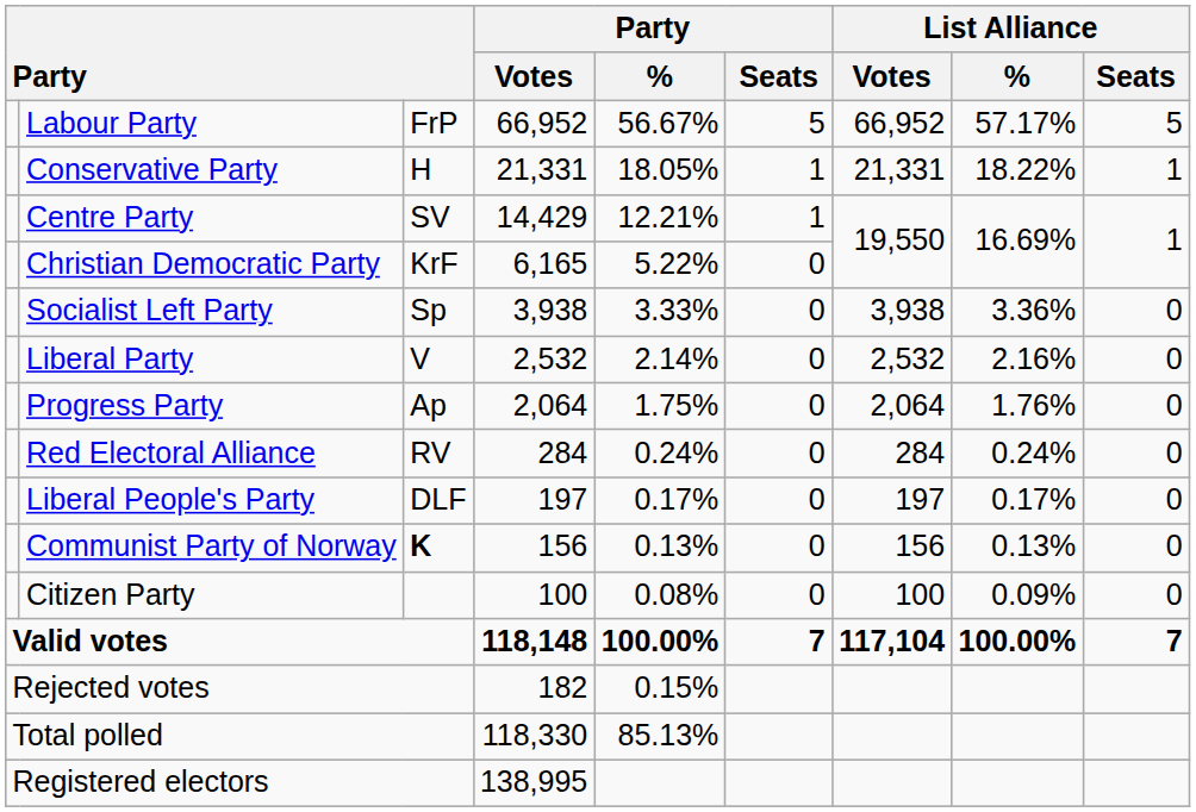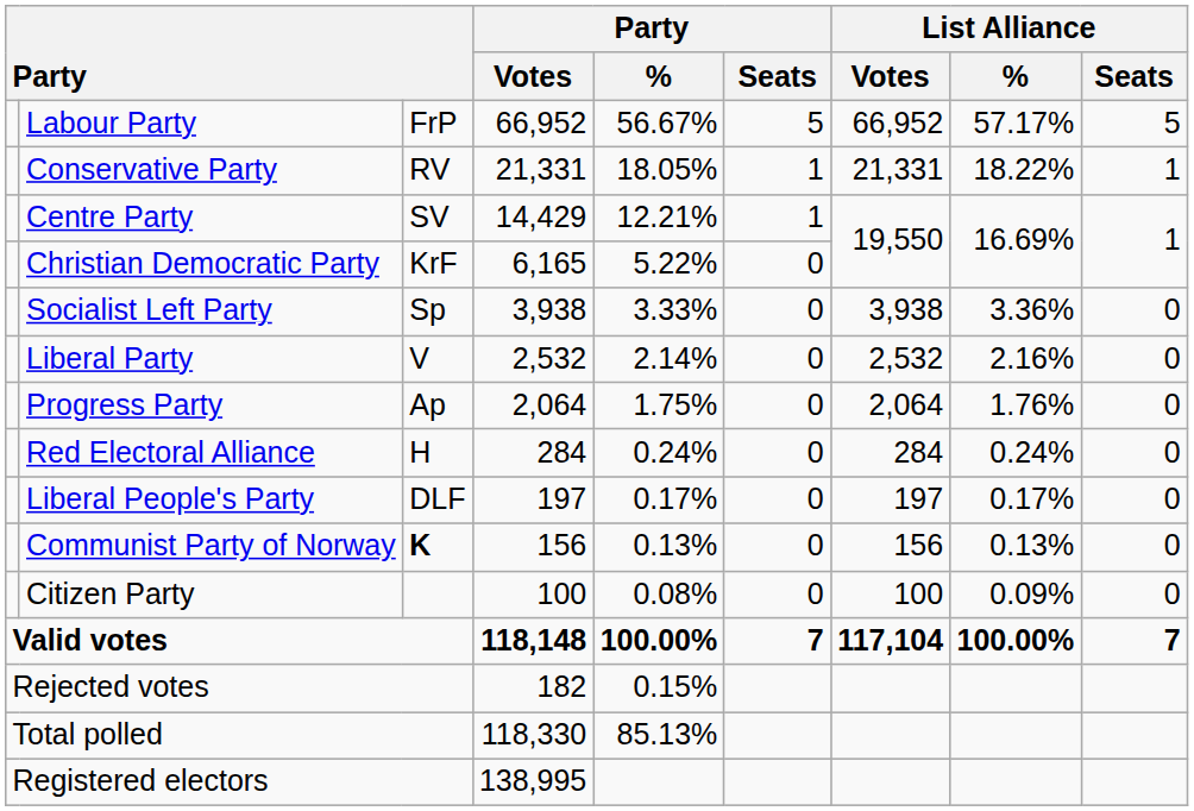Conservative Party | column 3: H -> RV
Red Electoral Alliance | column 3: RV -> H
